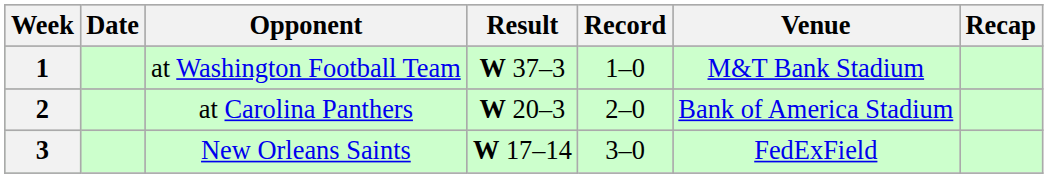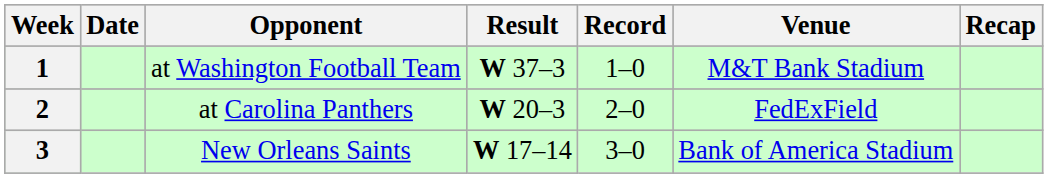2 | Venue: Bank of America Stadium -> FedExField
3 | Venue: FedExField -> Bank of America Stadium
